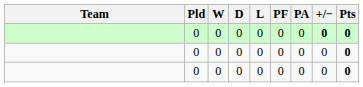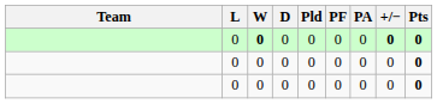columns swapped: Pld <-> L
row 2 | W: normal -> bold
